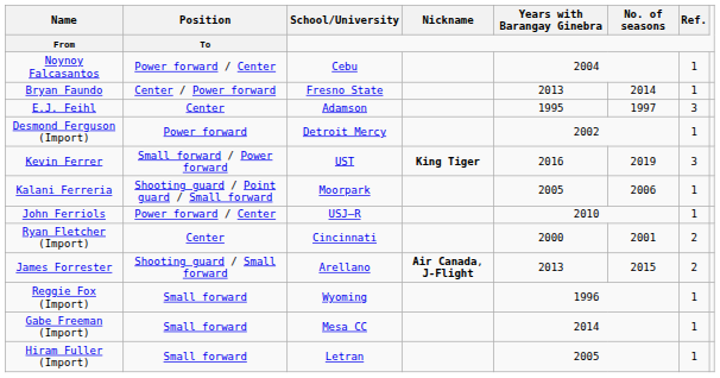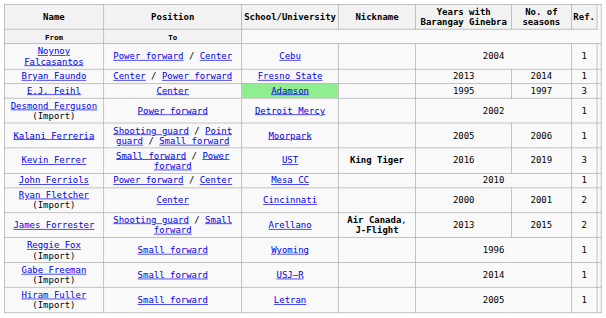E.J. Feihl | School/University: no background -> lightgreen background
rows swapped: Kevin Ferrer <-> Kalani Ferreria
John Ferriols | School/University: USJ–R -> Mesa CC
Gabe Freeman (Import) | School/University: Mesa CC -> USJ–R
